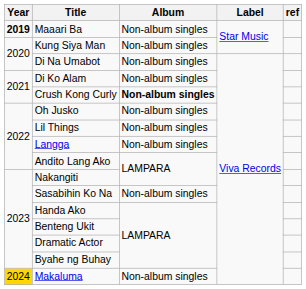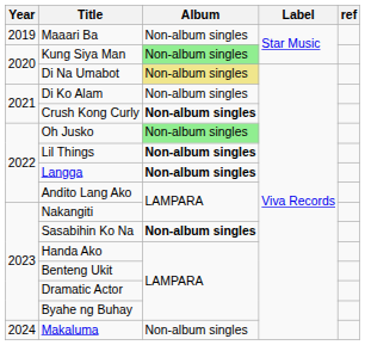Maaari Ba | Year: bold -> normal
Kung Siya Man | Album: no background -> lightgreen background
Di Na Umabot | Album: no background -> khaki background
Oh Jusko | Album: no background -> lightgreen background
Lil Things | Album: normal -> bold
Langga | Album: normal -> bold
Sasabihin Ko Na | Album: normal -> bold
Makaluma | Year: gold background -> no background
